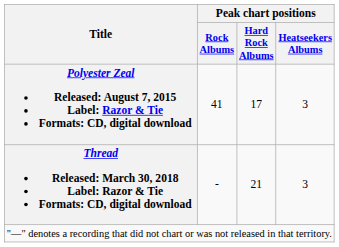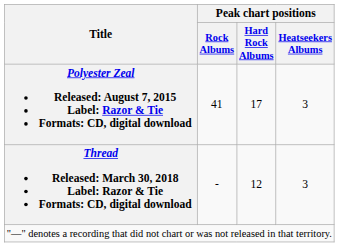row 4 | Peak chart positions / Hard Rock Albums: 21 -> 12
